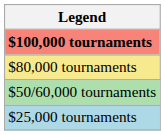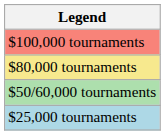row 2 | column 1: bold -> normal
